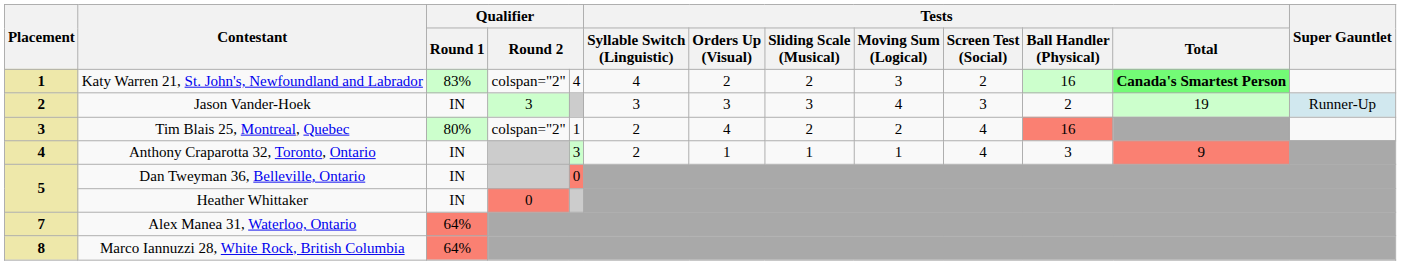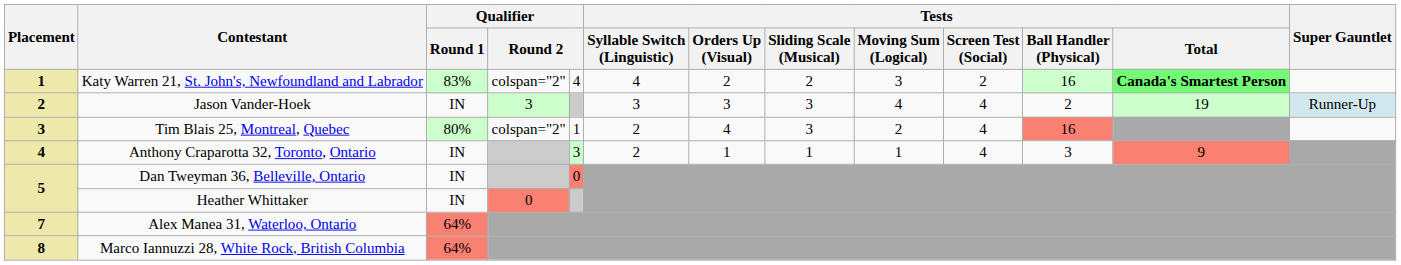Jason Vander-Hoek | Tests / Screen Test (Social): 3 -> 4
Tim Blais 25, Montreal, Quebec | Tests / Sliding Scale (Musical): 2 -> 3
